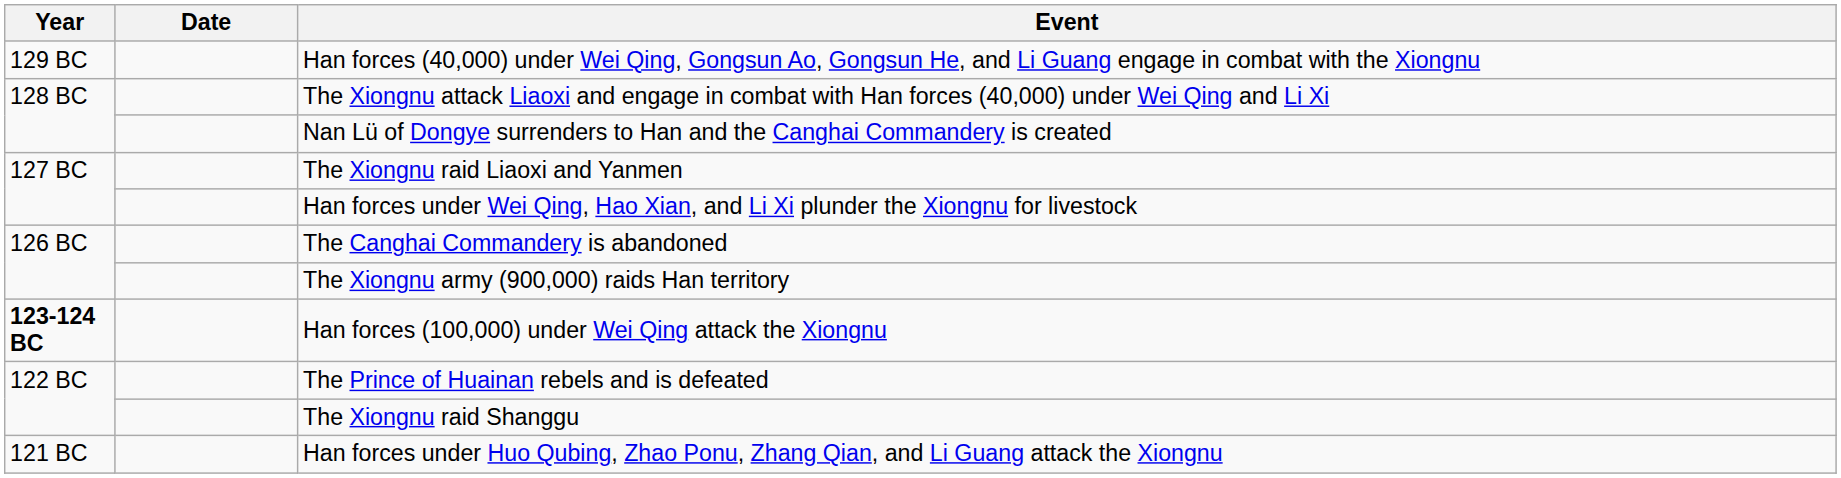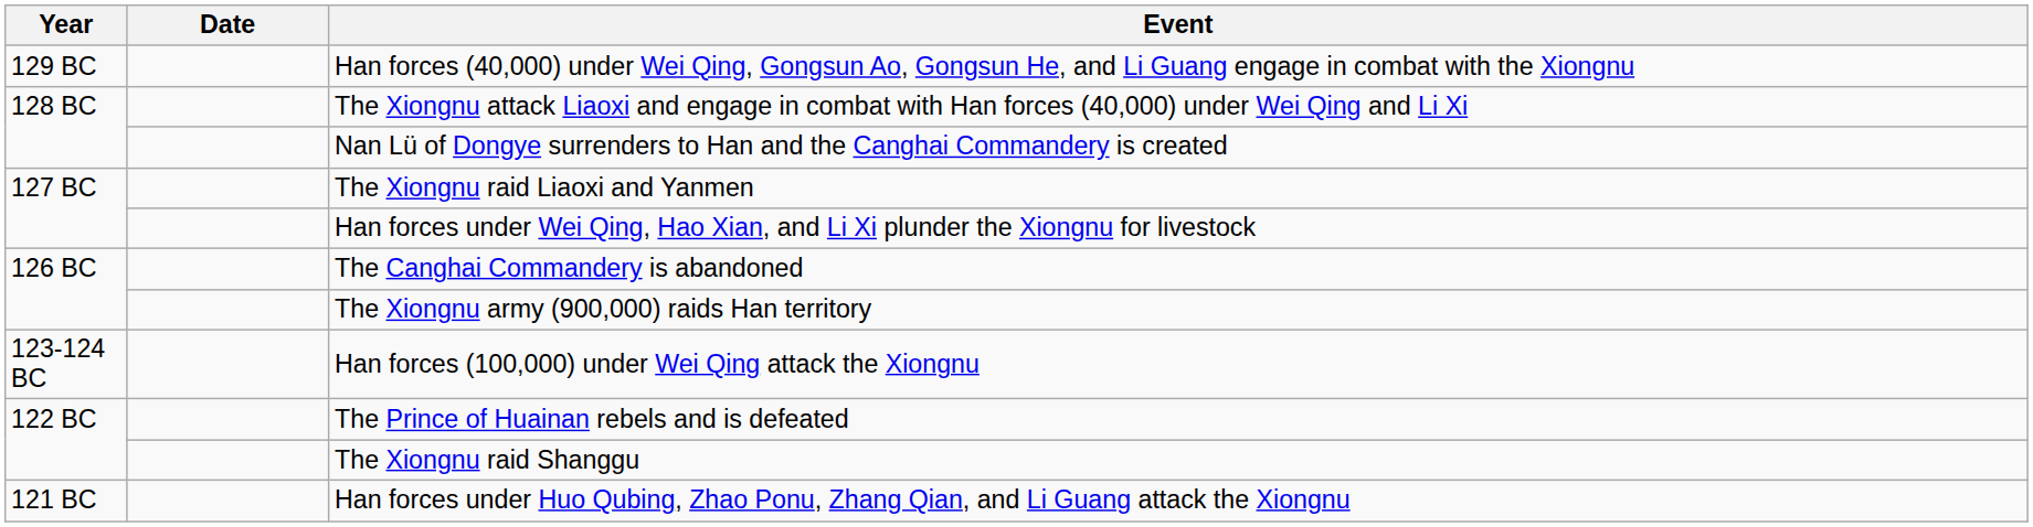Han forces (100,000) under Wei Qing attack the Xiongnu | Year: bold -> normal
